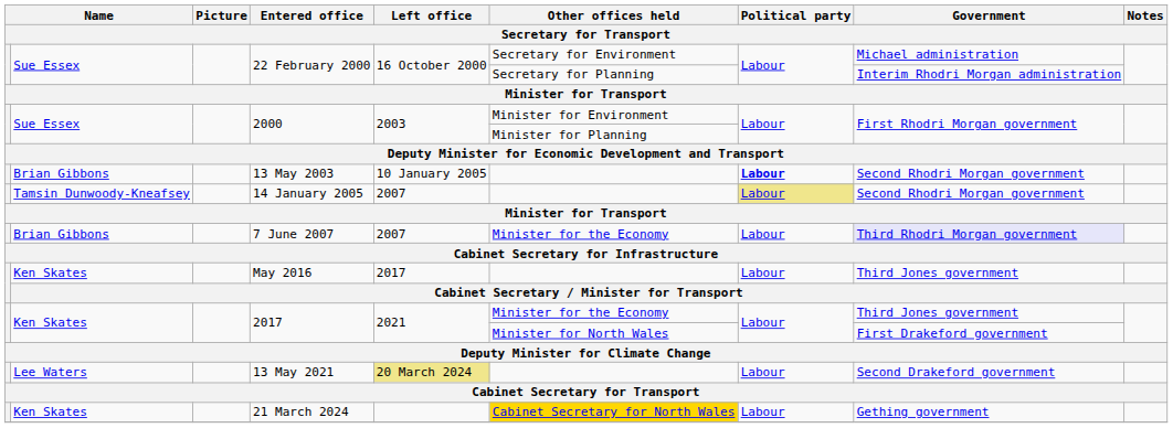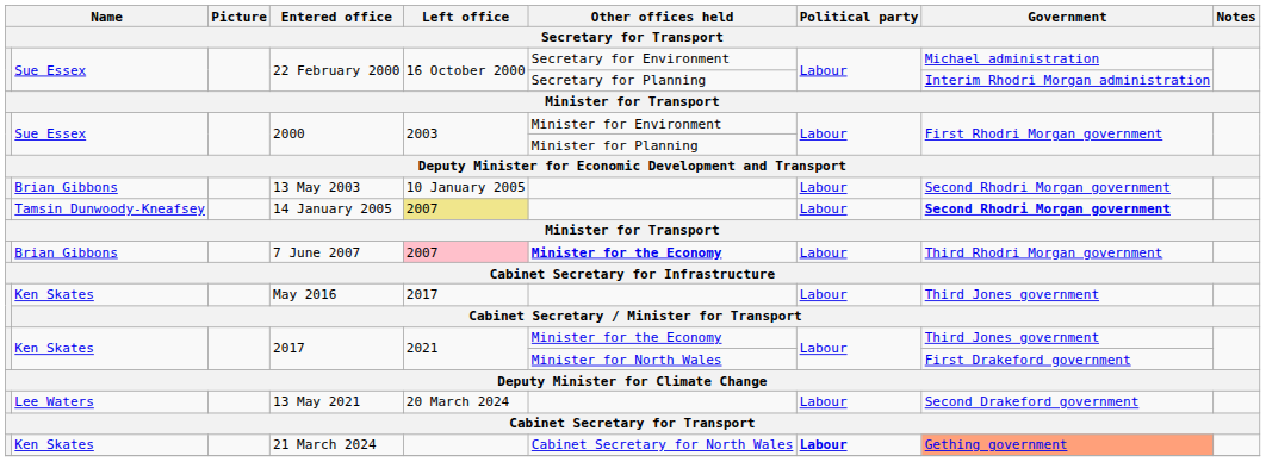13 May 2003 | Political party / Secretary for Transport: bold -> normal
14 January 2005 | Left office / Secretary for Transport: no background -> khaki background
14 January 2005 | Political party / Secretary for Transport: khaki background -> no background
14 January 2005 | Government / Secretary for Transport: normal -> bold
7 June 2007 | Left office / Secretary for Transport: no background -> pink background
7 June 2007 | Other offices held / Secretary for Transport: normal -> bold
7 June 2007 | Government / Secretary for Transport: lavender background -> no background
13 May 2021 | Left office / Secretary for Transport: khaki background -> no background
21 March 2024 | Other offices held / Secretary for Transport: gold background -> no background
21 March 2024 | Political party / Secretary for Transport: normal -> bold
21 March 2024 | Government / Secretary for Transport: no background -> lightsalmon background
